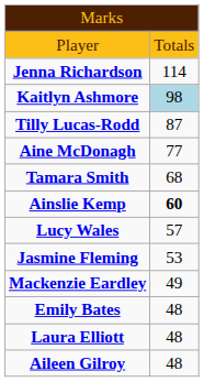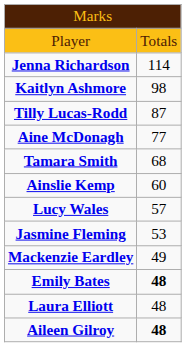Kaitlyn Ashmore | column 2: lightblue background -> no background
Ainslie Kemp | column 2: bold -> normal
Emily Bates | column 2: normal -> bold
Aileen Gilroy | column 2: normal -> bold
